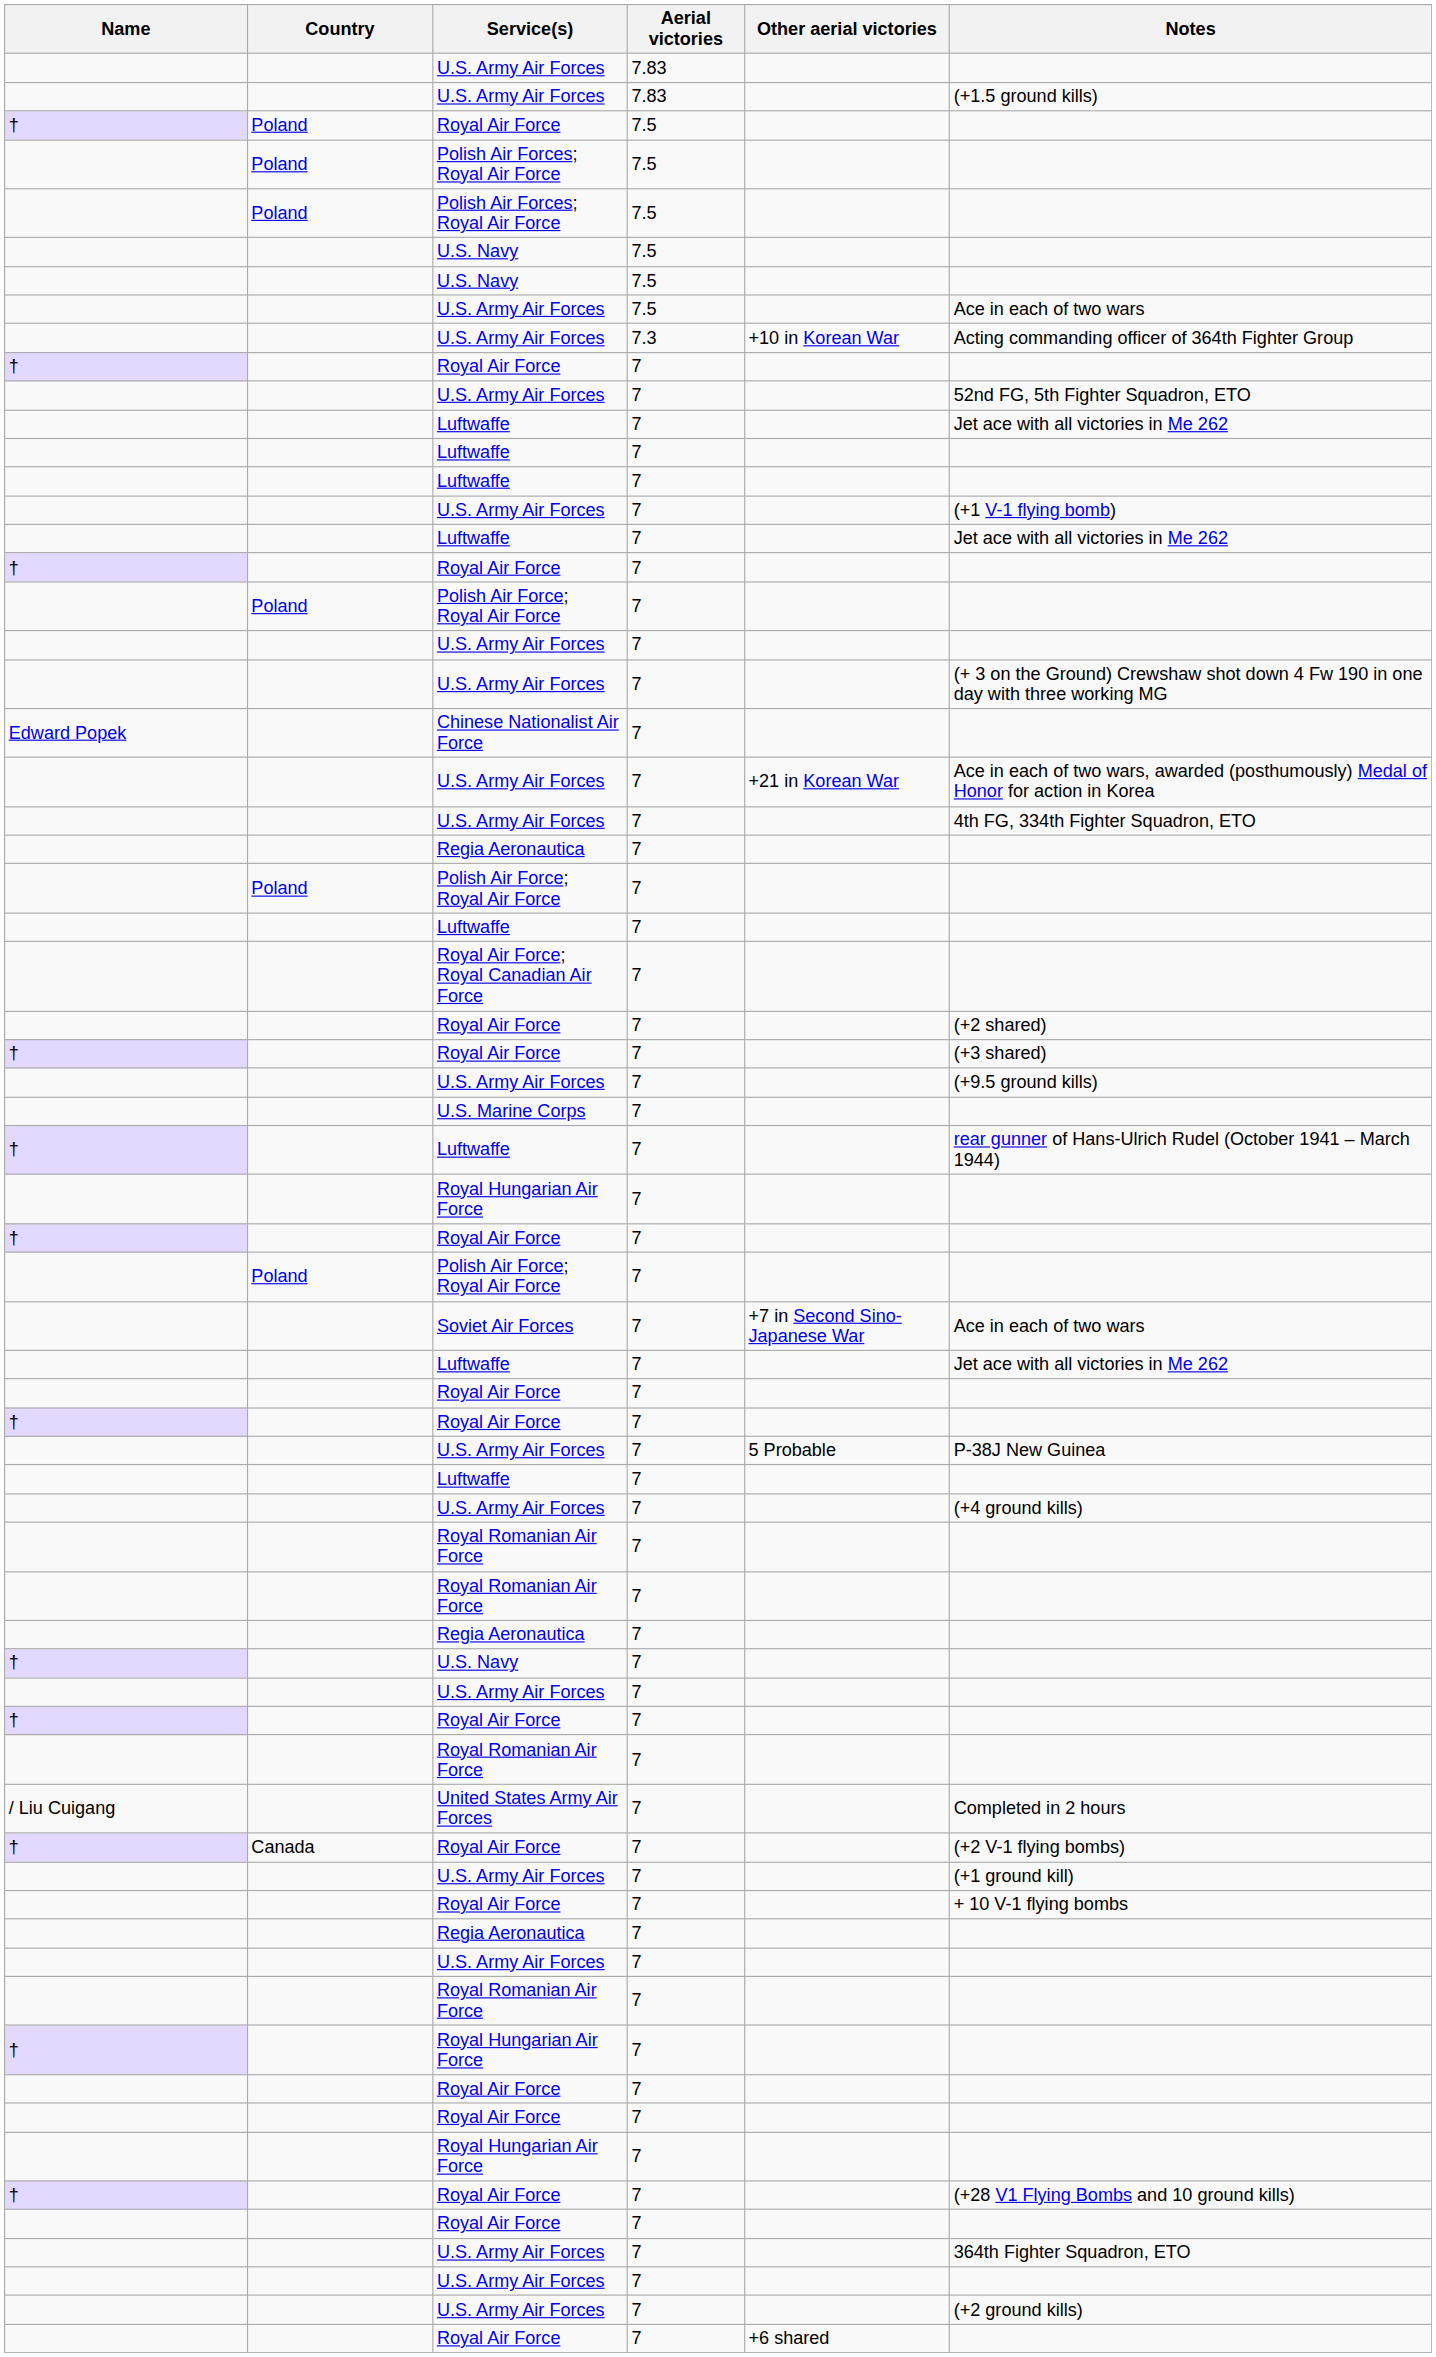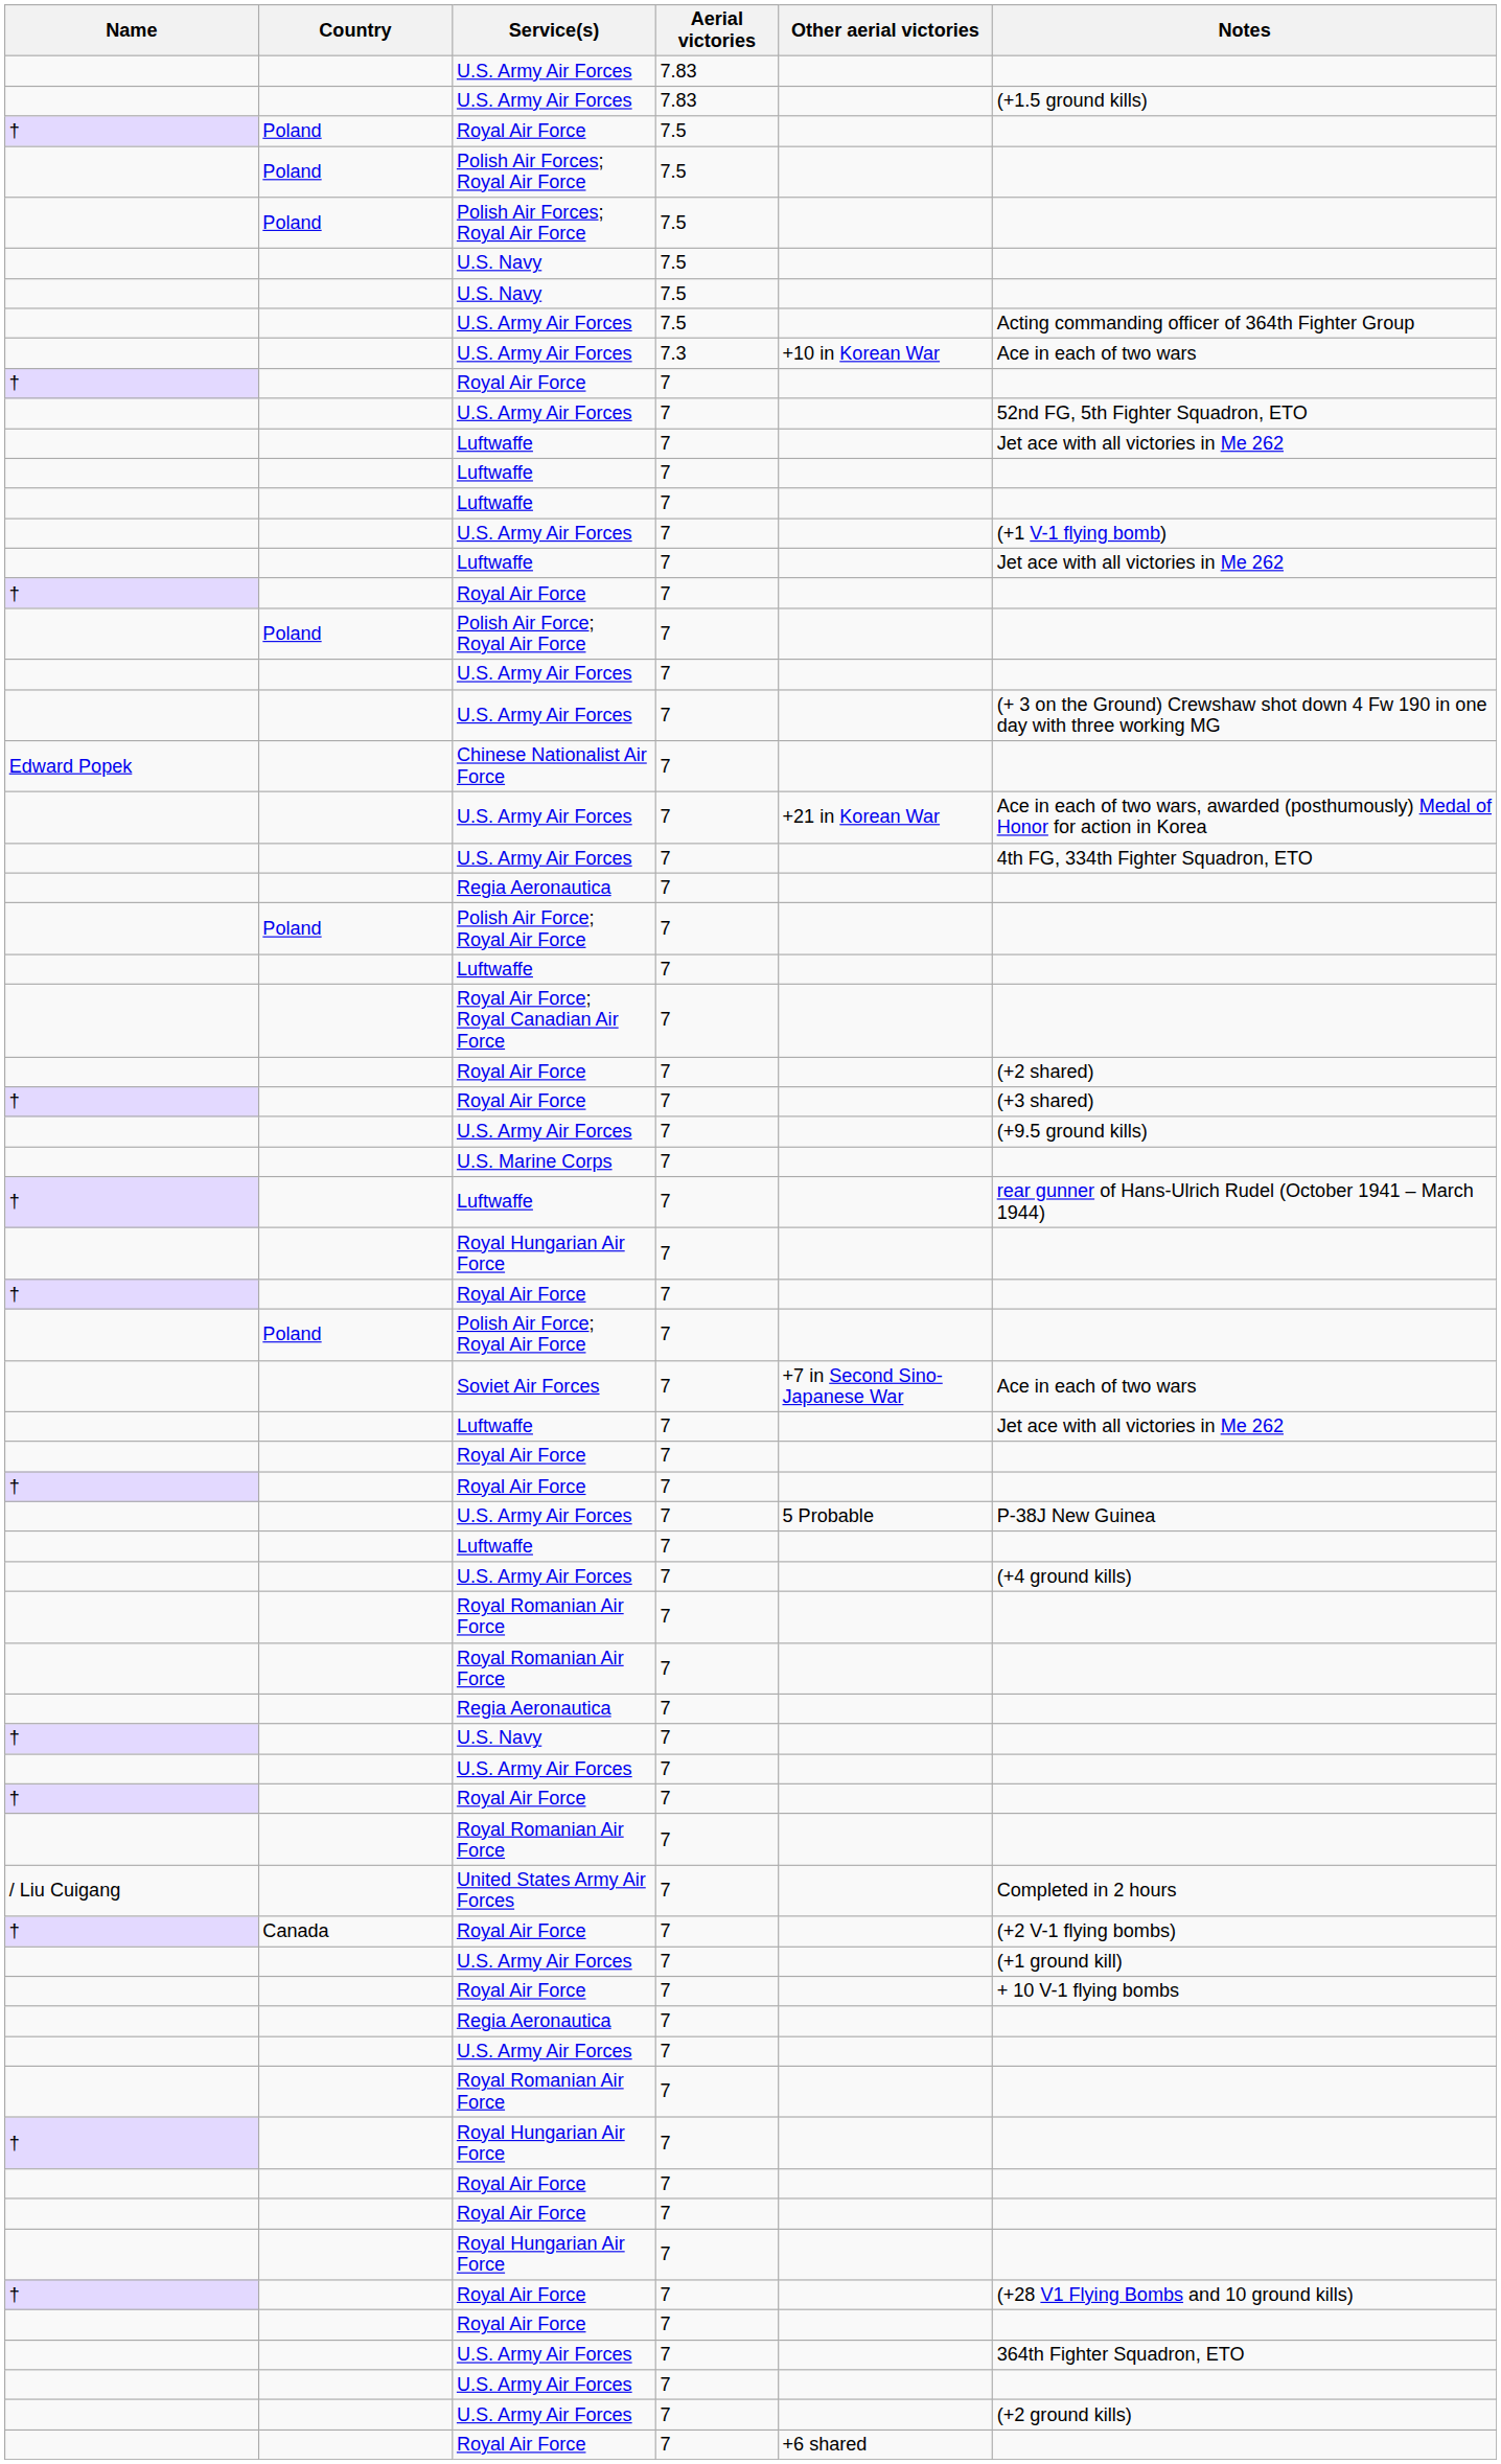U.S. Army Air Forces / 7.5 | Notes: Ace in each of two wars -> Acting commanding officer of 364th Fighter Group
U.S. Army Air Forces / 7.3 | Notes: Acting commanding officer of 364th Fighter Group -> Ace in each of two wars
